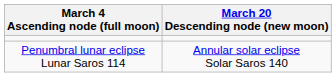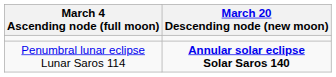Penumbral lunar eclipse Lunar Saros 114 | March 20 Descending node (new moon): normal -> bold
